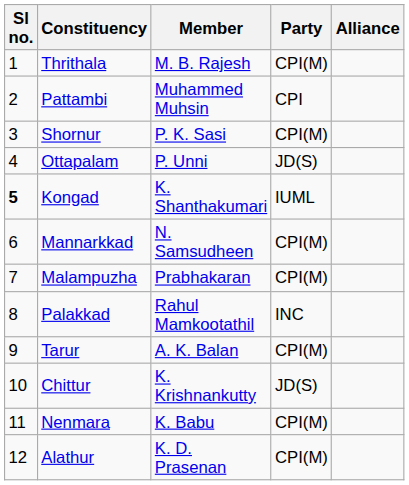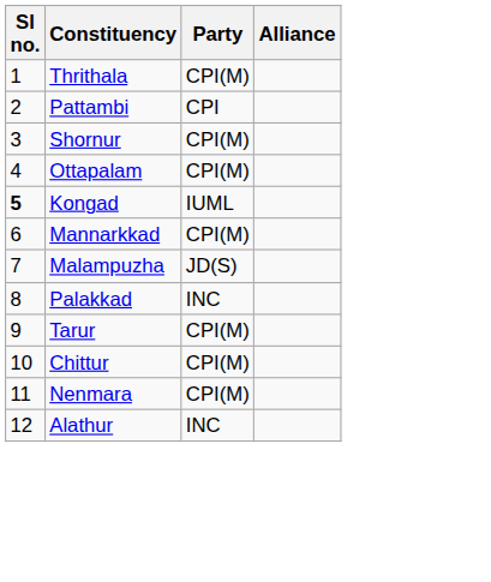- column: Member | M. B. Rajesh | Muhammed Muhsin | P. K. Sasi | P. Unni | K. Shanthakumari | N. Samsudheen | Prabhakaran | Rahul Mamkootathil | A. K. Balan | K. Krishnankutty | K. Babu | K. D. Prasenan
Ottapalam | Party: JD(S) -> CPI(M)
Malampuzha | Party: CPI(M) -> JD(S)
Chittur | Party: JD(S) -> CPI(M)
Alathur | Party: CPI(M) -> INC
